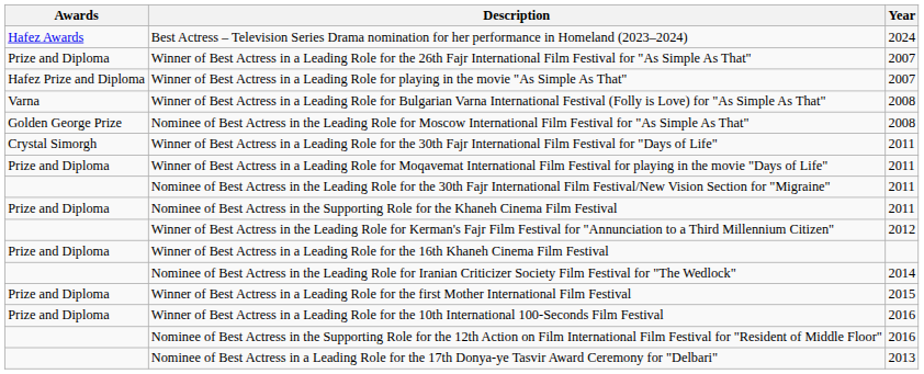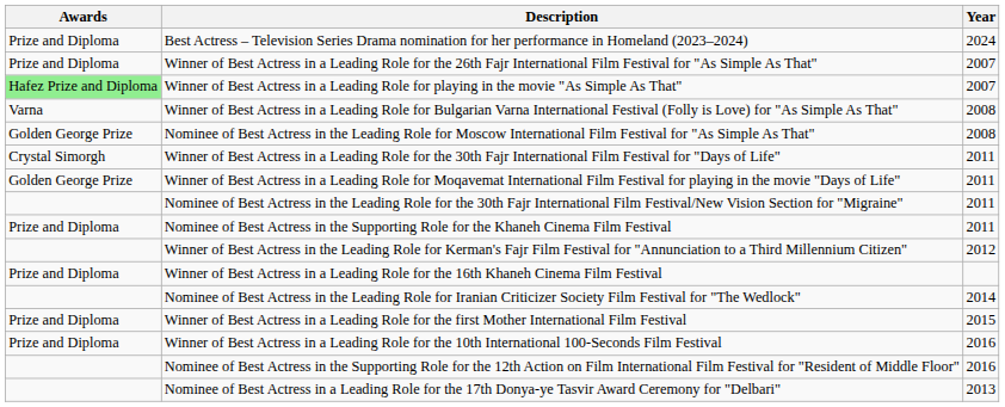row 2 | Awards: Hafez Awards -> Prize and Diploma
row 4 | Awards: no background -> lightgreen background
row 8 | Awards: Prize and Diploma -> Golden George Prize
